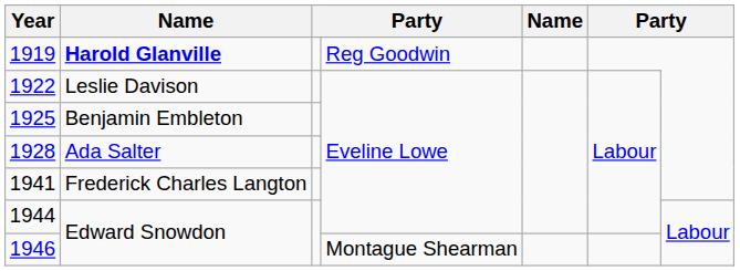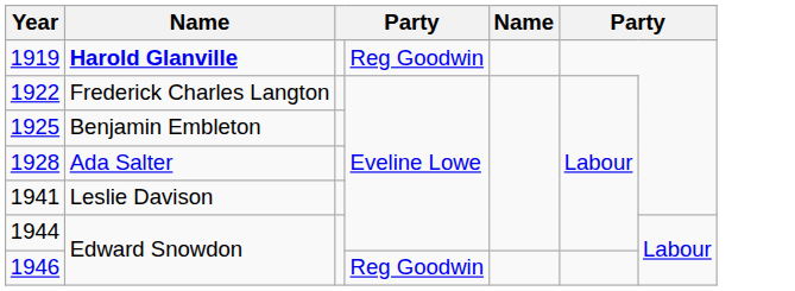1922 | column 2: Leslie Davison -> Frederick Charles Langton
1941 | column 2: Frederick Charles Langton -> Leslie Davison
1946 | column 4: Montague Shearman -> Reg Goodwin
